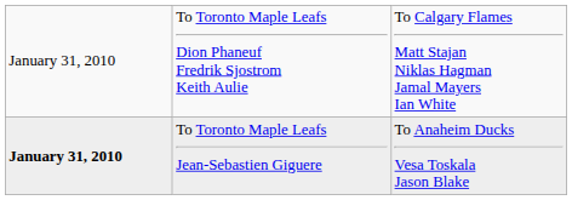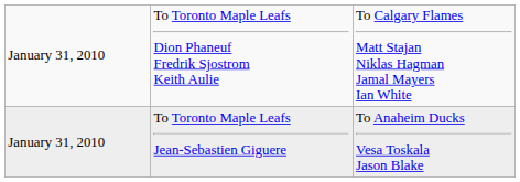row 2 | column 1: bold -> normal
